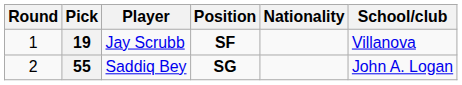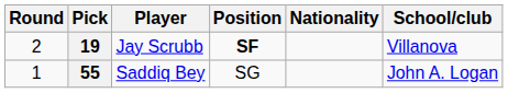19 | Round: 1 -> 2
55 | Round: 2 -> 1
55 | Position: bold -> normal
